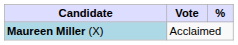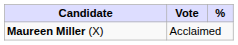Maureen Miller (X) | Candidate: lightblue background -> no background
